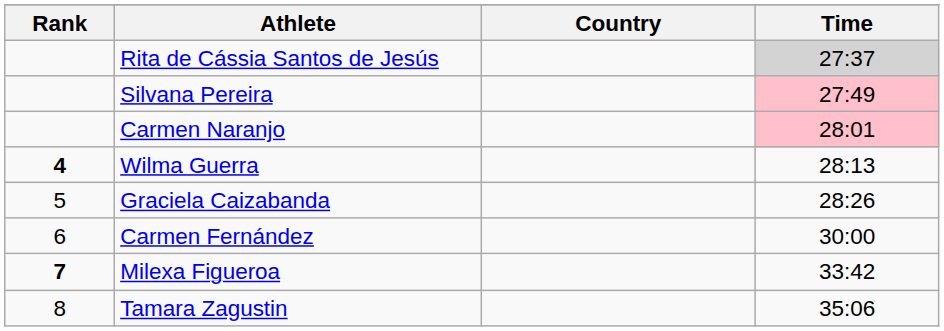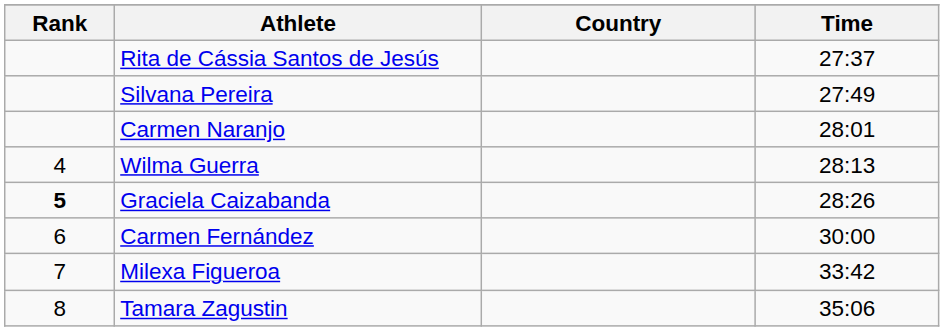Rita de Cássia Santos de Jesús | Time: lightgrey background -> no background
Silvana Pereira | Time: pink background -> no background
Carmen Naranjo | Time: pink background -> no background
Wilma Guerra | Rank: bold -> normal
Graciela Caizabanda | Rank: normal -> bold
Milexa Figueroa | Rank: bold -> normal
